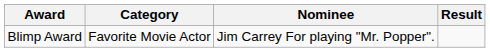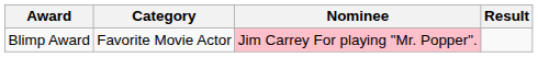Blimp Award | Nominee: no background -> pink background
